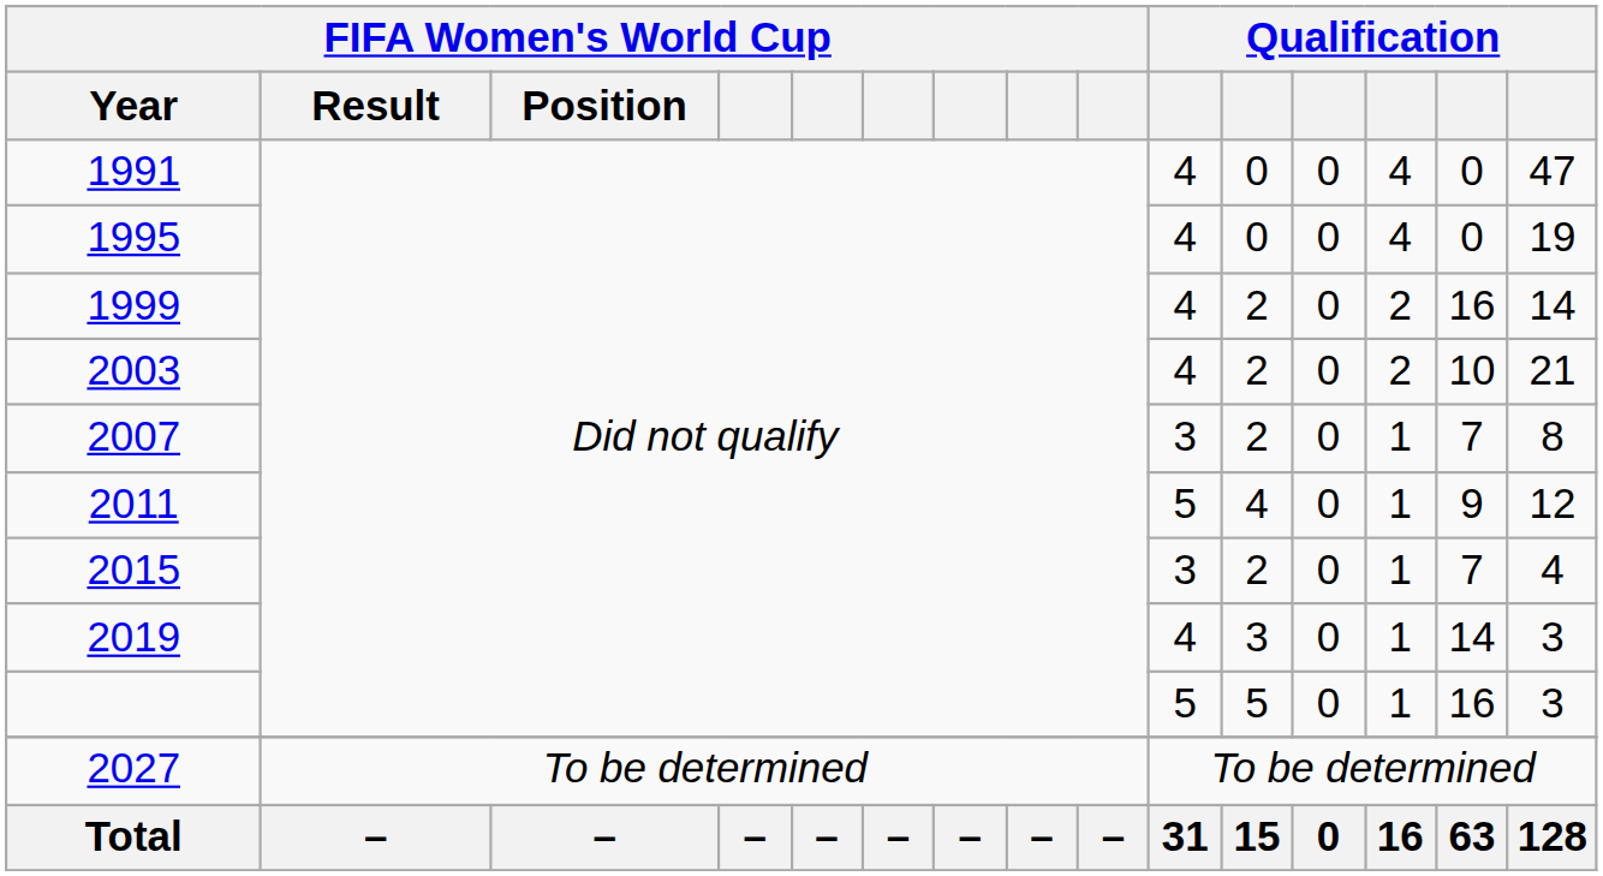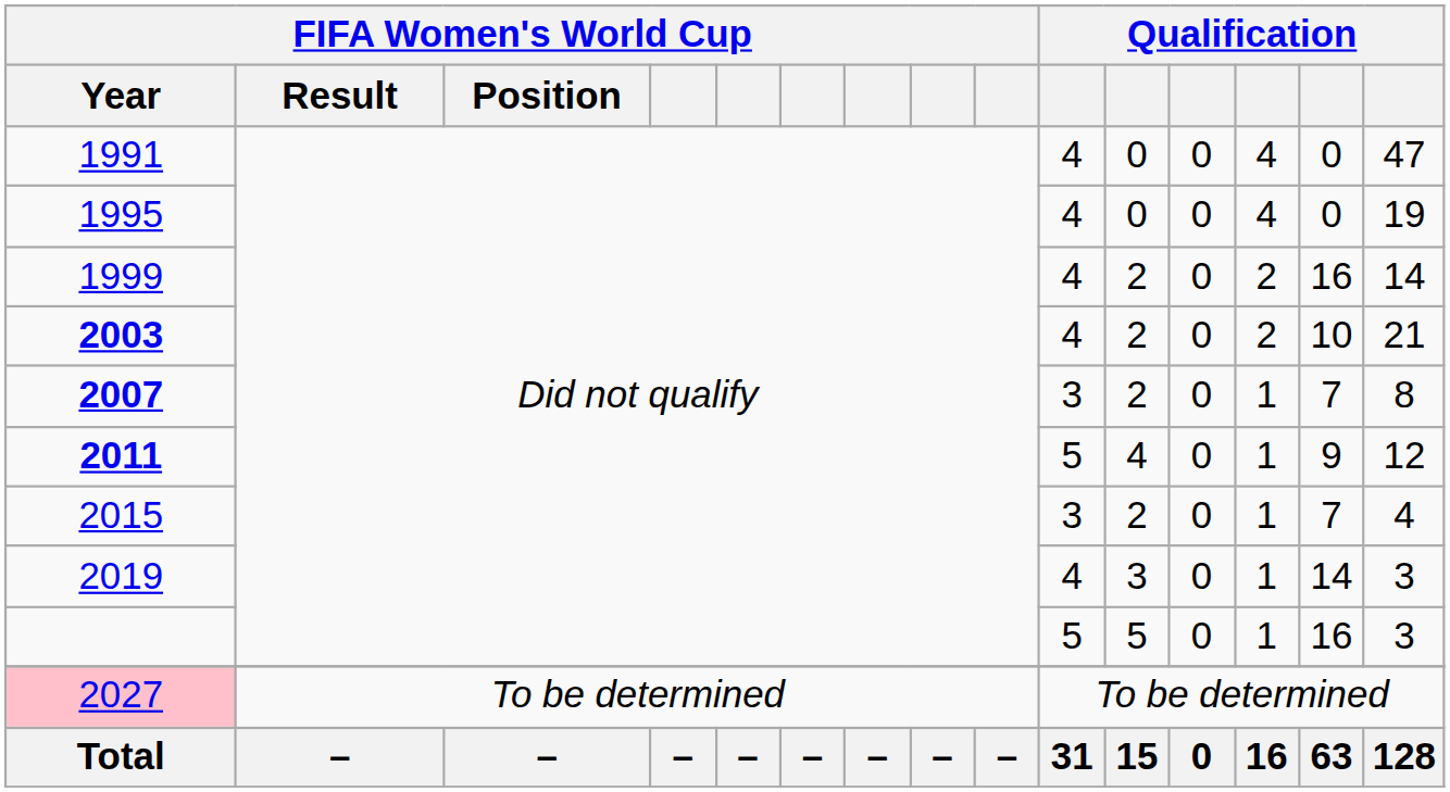2003 | FIFA Women's World Cup / Year: normal -> bold
2007 | FIFA Women's World Cup / Year: normal -> bold
2011 | FIFA Women's World Cup / Year: normal -> bold
2027 | FIFA Women's World Cup / Year: no background -> pink background
